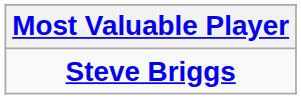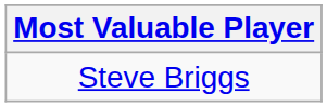row 2 | column 1: bold -> normal
